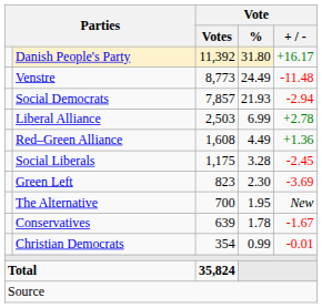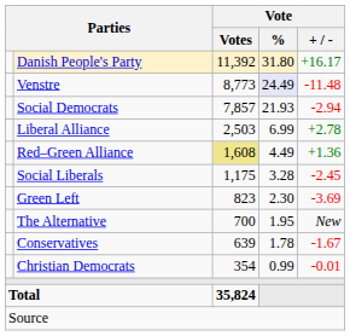Venstre | Vote / %: no background -> lavender background
Red–Green Alliance | Vote / Votes: no background -> khaki background
